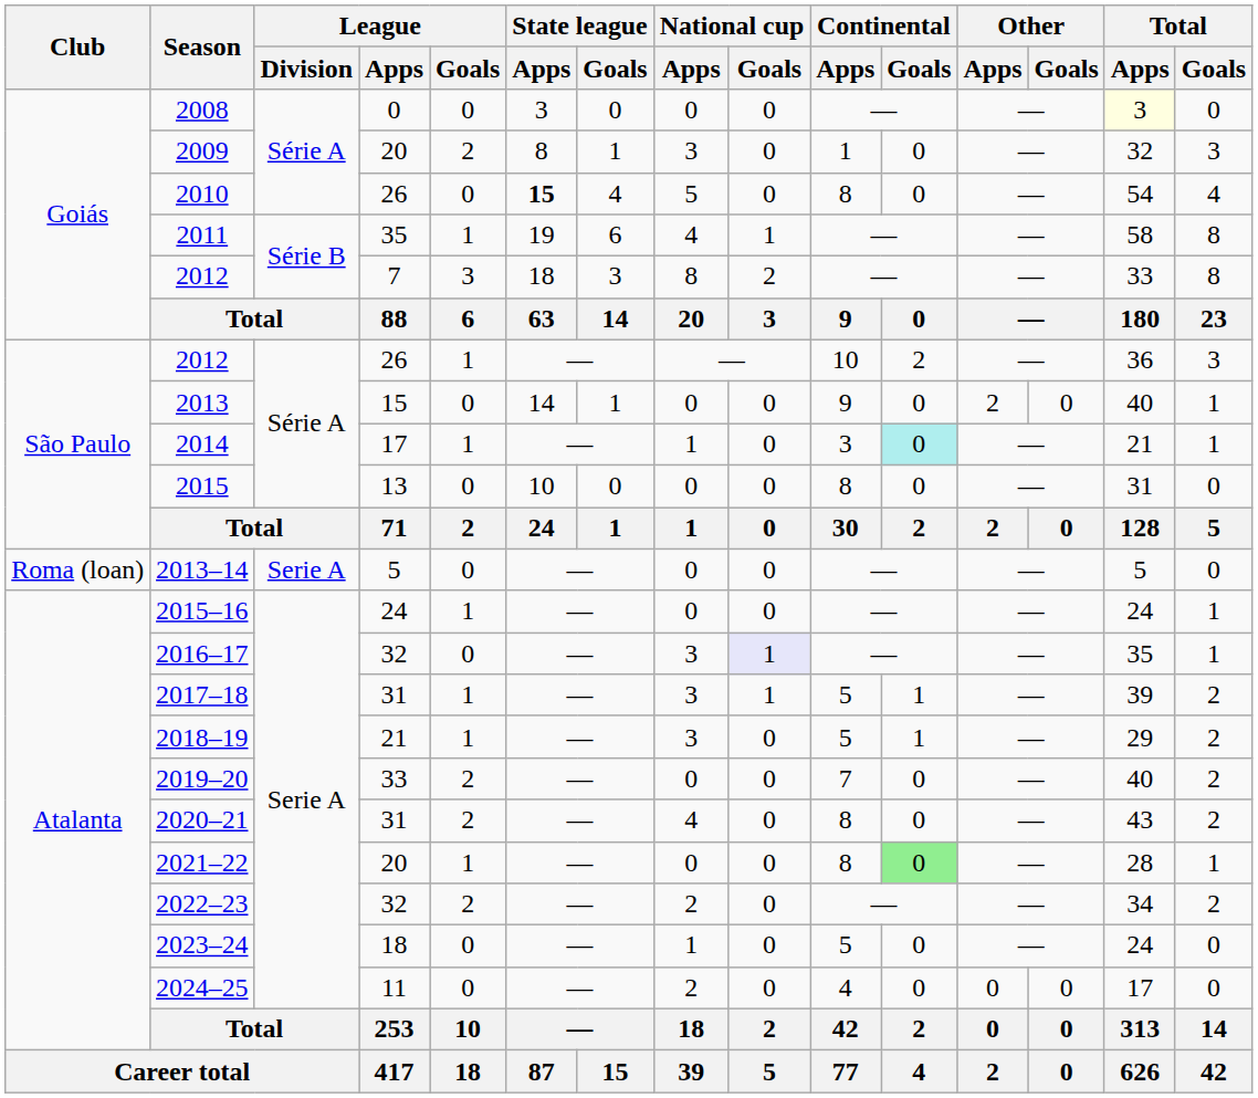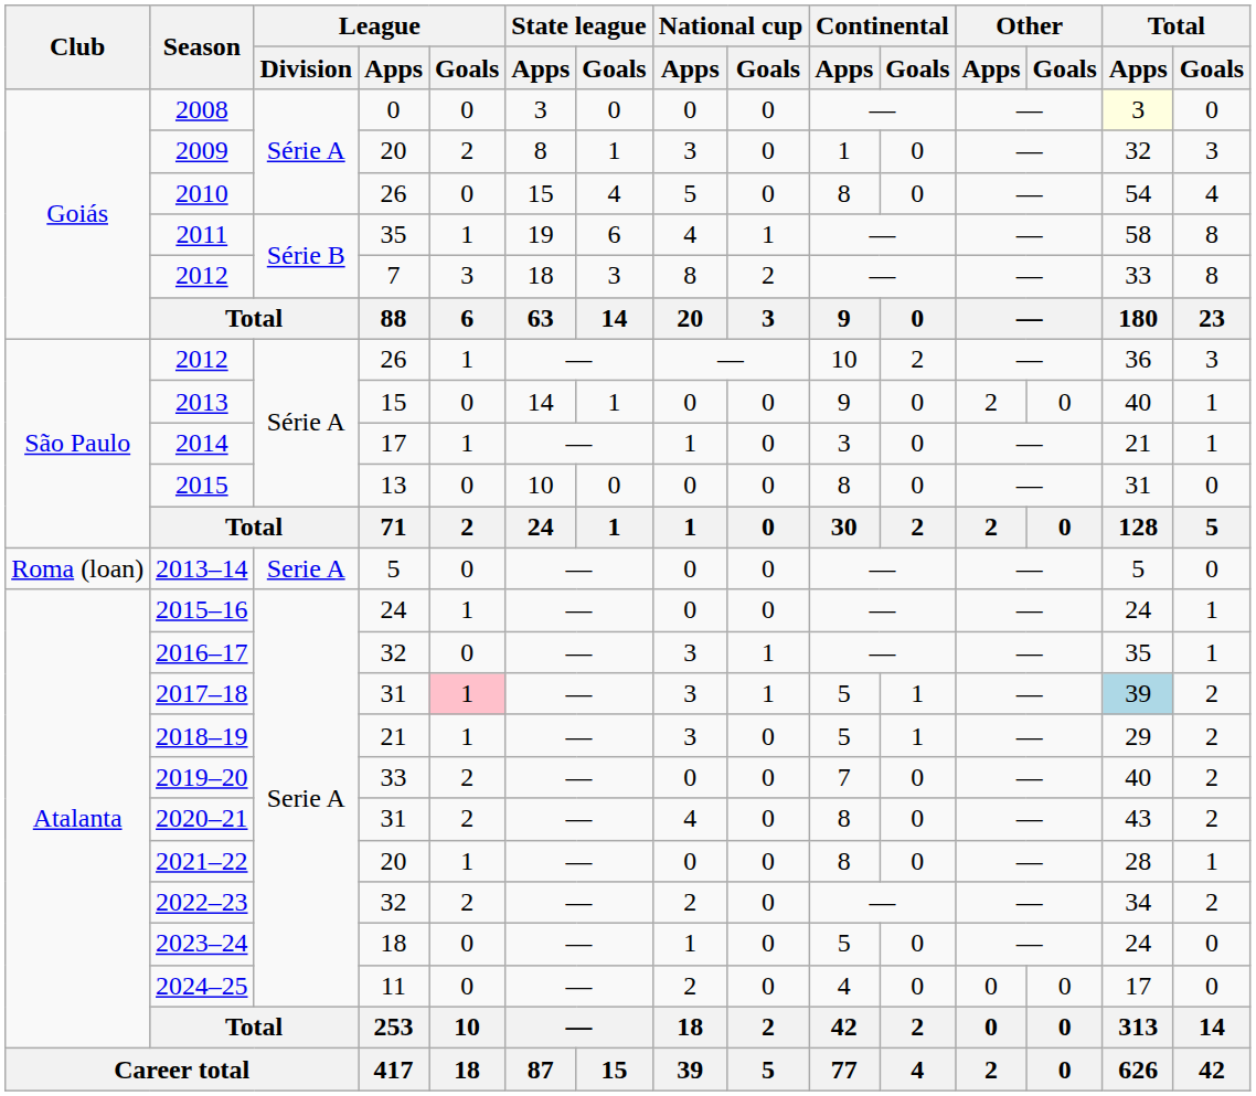2010 | State league / Apps: bold -> normal
2014 | Continental / Goals: paleturquoise background -> no background
2016–17 | National cup / Goals: lavender background -> no background
2017–18 | League / Goals: no background -> pink background
2017–18 | Total / Apps: no background -> lightblue background
2021–22 | Continental / Goals: lightgreen background -> no background
